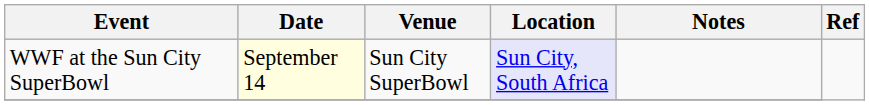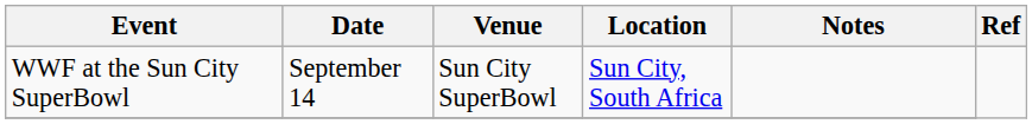WWF at the Sun City SuperBowl | Date: lightyellow background -> no background
WWF at the Sun City SuperBowl | Location: lavender background -> no background
